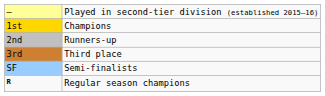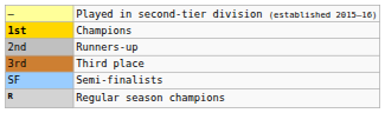1st | column 1: normal -> bold
R | column 1: no background -> lightgrey background
